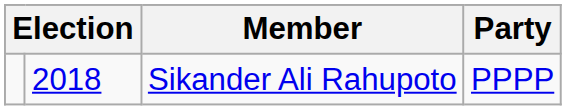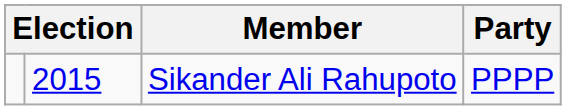Sikander Ali Rahupoto | column 2: 2018 -> 2015
